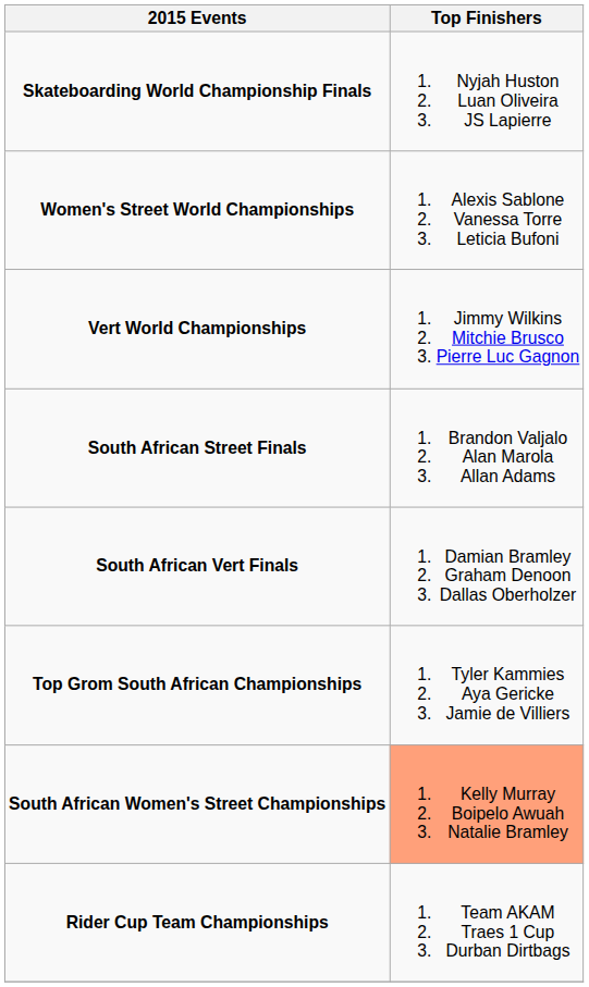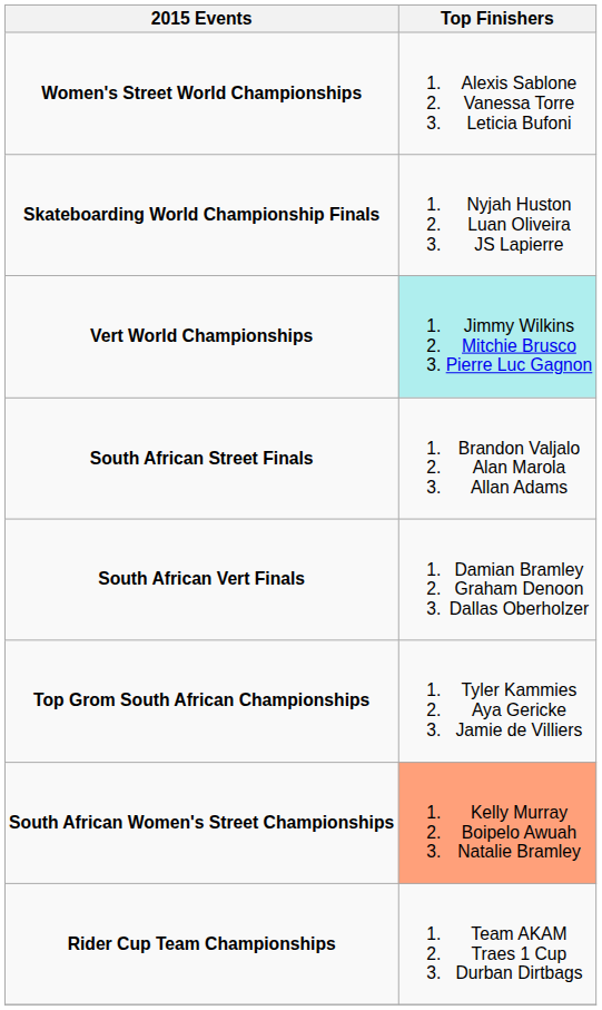rows swapped: Skateboarding World Championship Finals <-> Women's Street World Championships
Vert World Championships | Top Finishers: no background -> paleturquoise background
